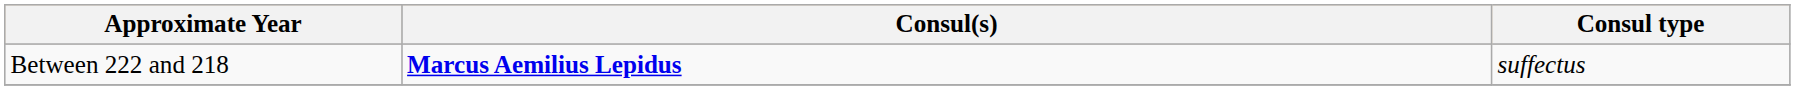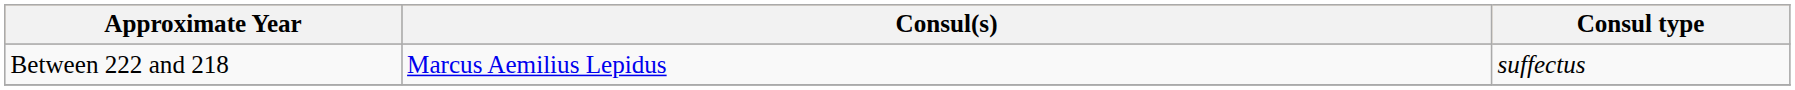Between 222 and 218 | Consul(s): bold -> normal
